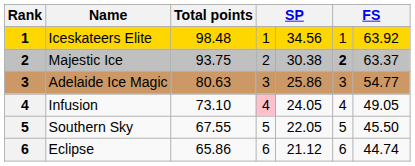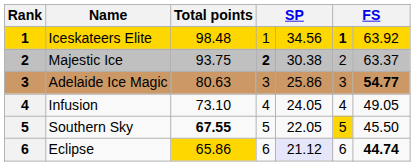Iceskateers Elite | column 6: normal -> bold
Majestic Ice | column 4: normal -> bold
Majestic Ice | column 6: bold -> normal
Adelaide Ice Magic | column 7: normal -> bold
Infusion | column 4: pink background -> no background
Southern Sky | Total points: normal -> bold
Southern Sky | column 6: no background -> gold background
Eclipse | Total points: no background -> gold background
Eclipse | column 5: no background -> lavender background
Eclipse | column 7: normal -> bold
